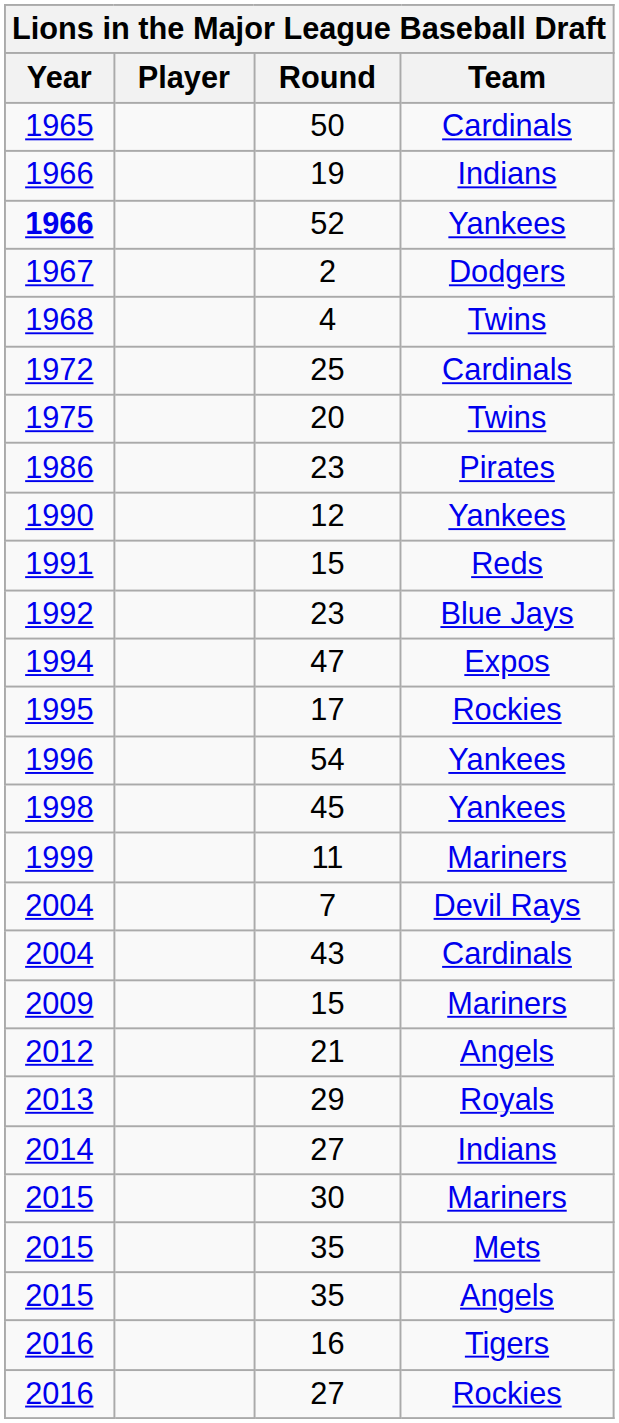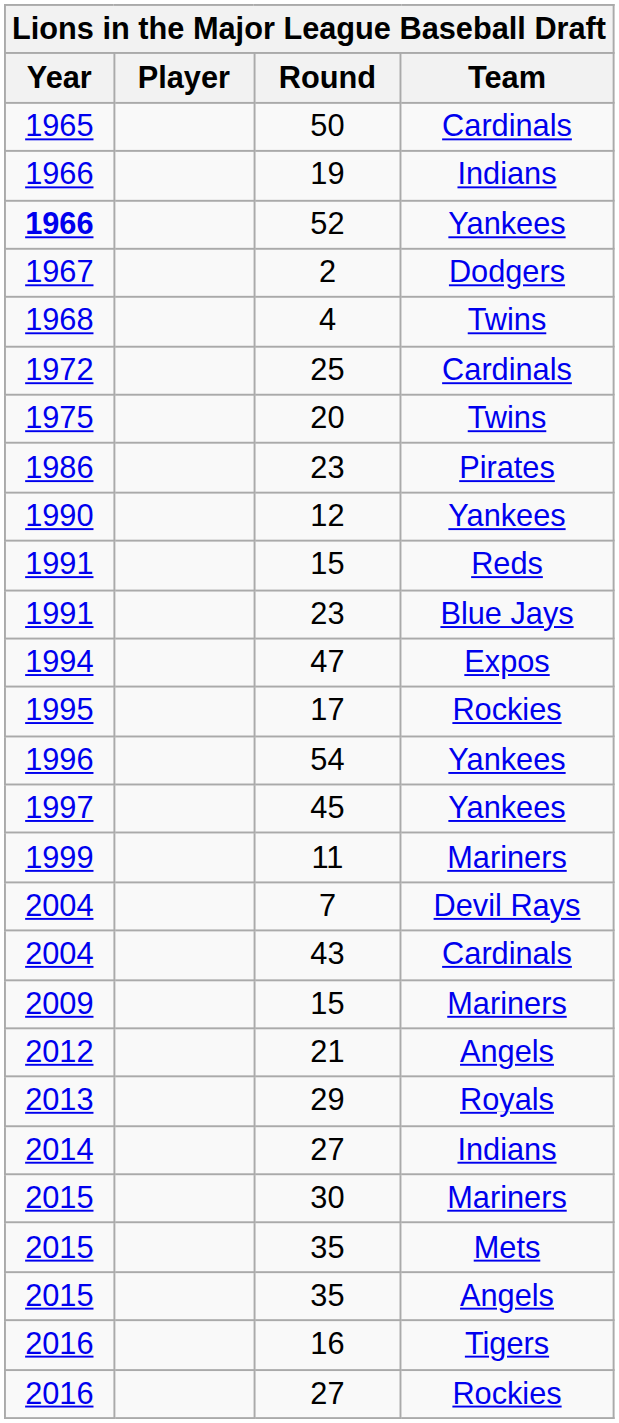23 / Blue Jays | Year: 1992 -> 1991
45 | Year: 1998 -> 1997
